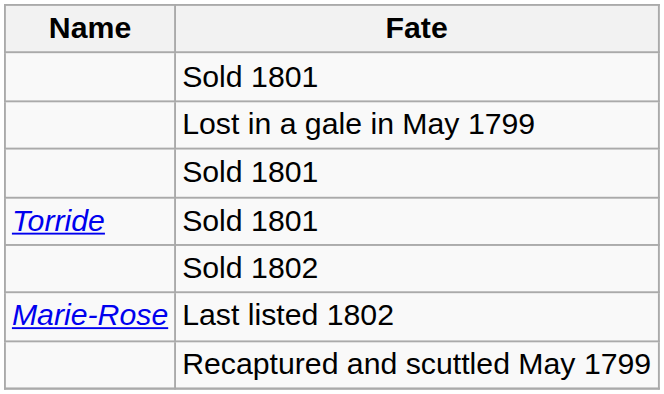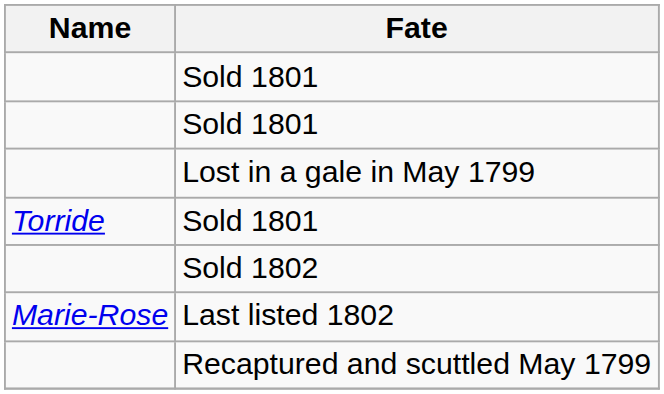row 3 | Fate: Lost in a gale in May 1799 -> Sold 1801
row 4 | Fate: Sold 1801 -> Lost in a gale in May 1799
